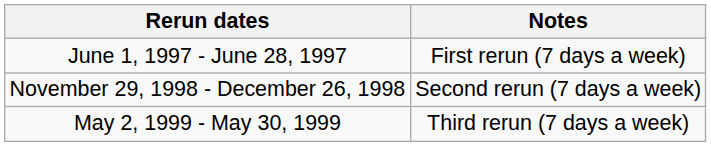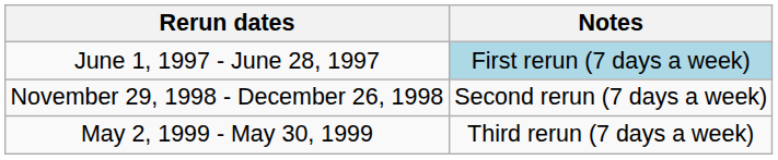June 1, 1997 - June 28, 1997 | Notes: no background -> lightblue background
